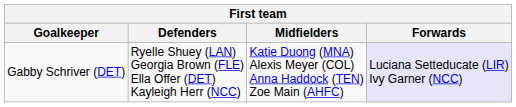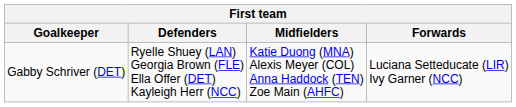Gabby Schriver (DET) | Forwards: lavender background -> no background
